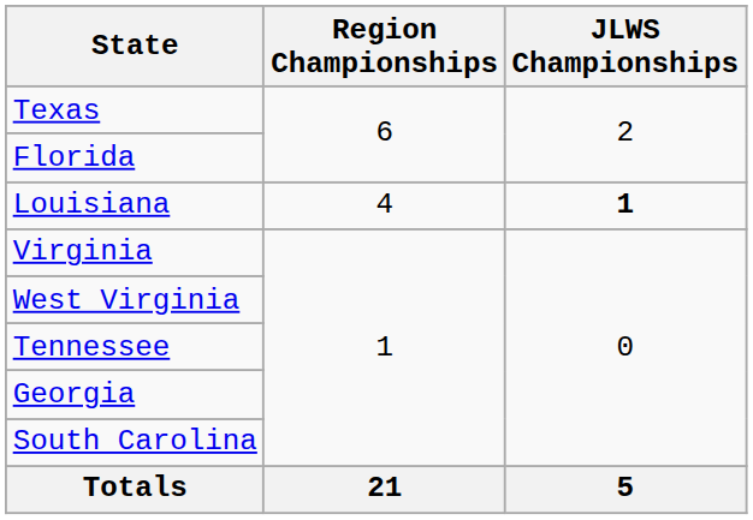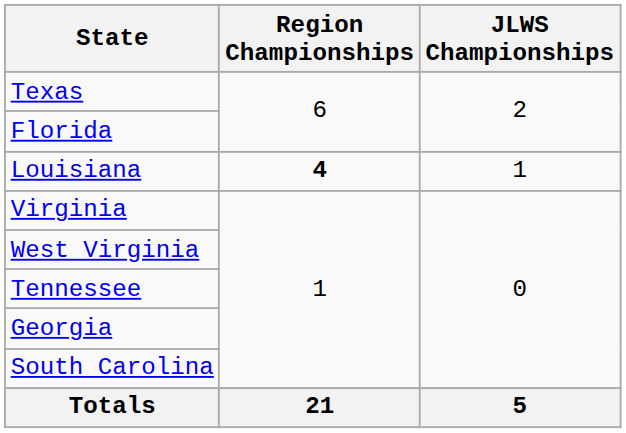Louisiana | Region Championships: normal -> bold
Louisiana | JLWS Championships: bold -> normal
